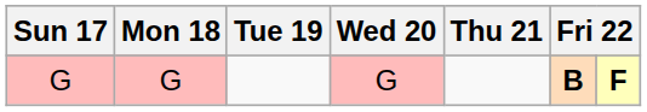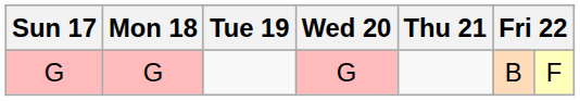row 2 | column 6: bold -> normal
row 2 | column 7: bold -> normal
